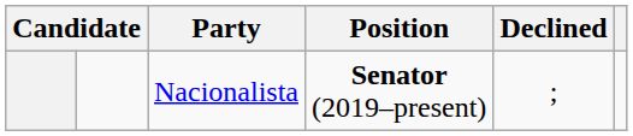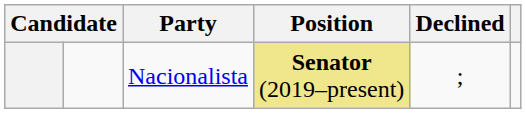Nacionalista | Position: no background -> khaki background
